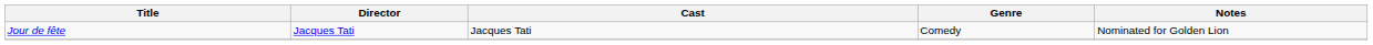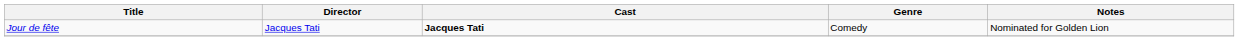Jour de fête | Cast: normal -> bold
